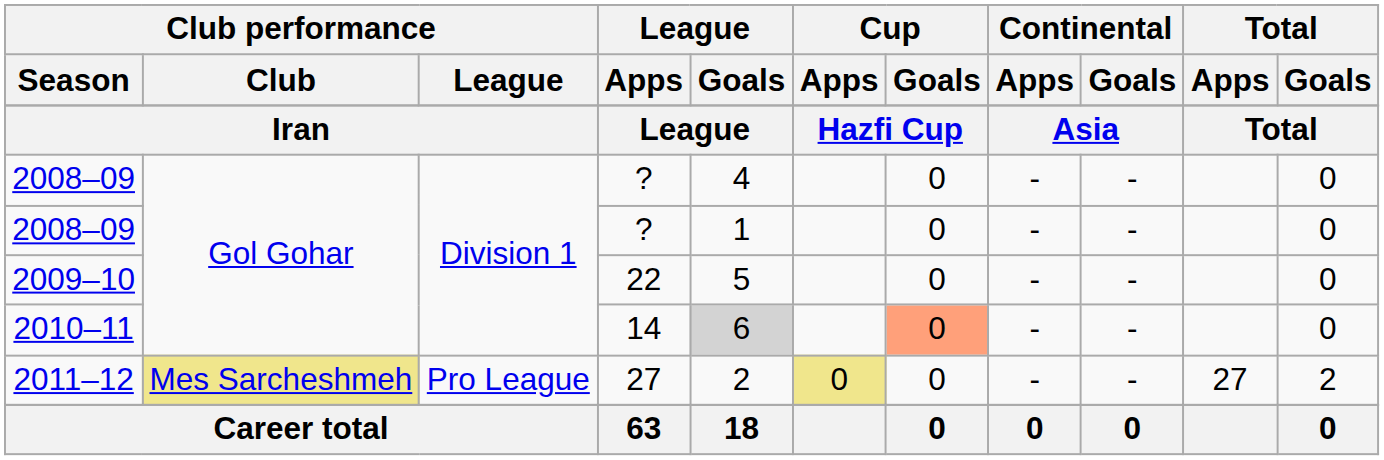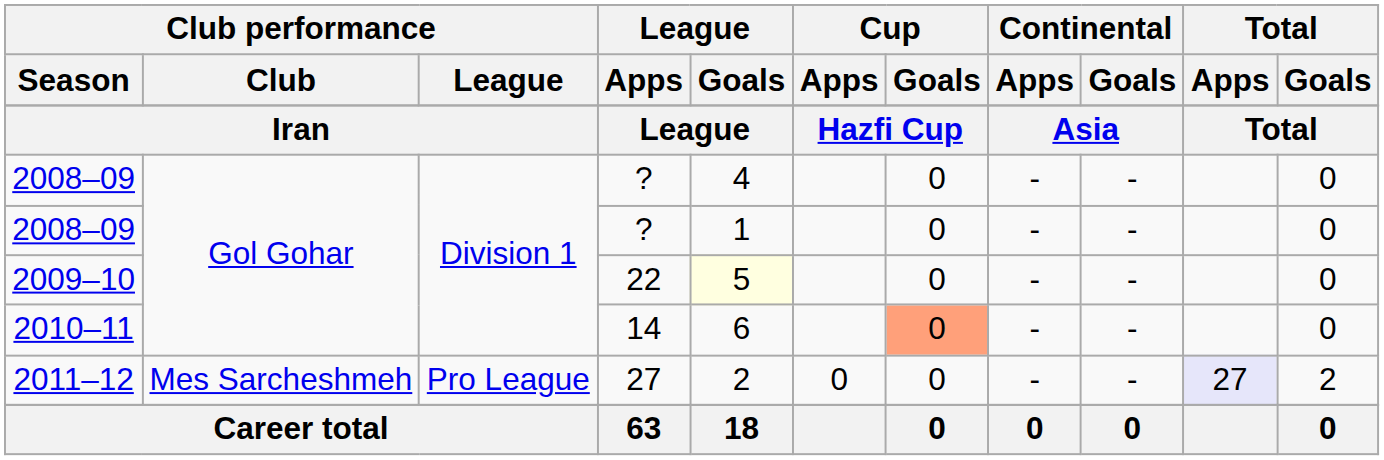2009–10 | League / Goals: no background -> lightyellow background
2010–11 | League / Goals: lightgrey background -> no background
2011–12 | Club performance / Club: khaki background -> no background
2011–12 | Cup / Apps: khaki background -> no background
2011–12 | Total / Apps: no background -> lavender background
